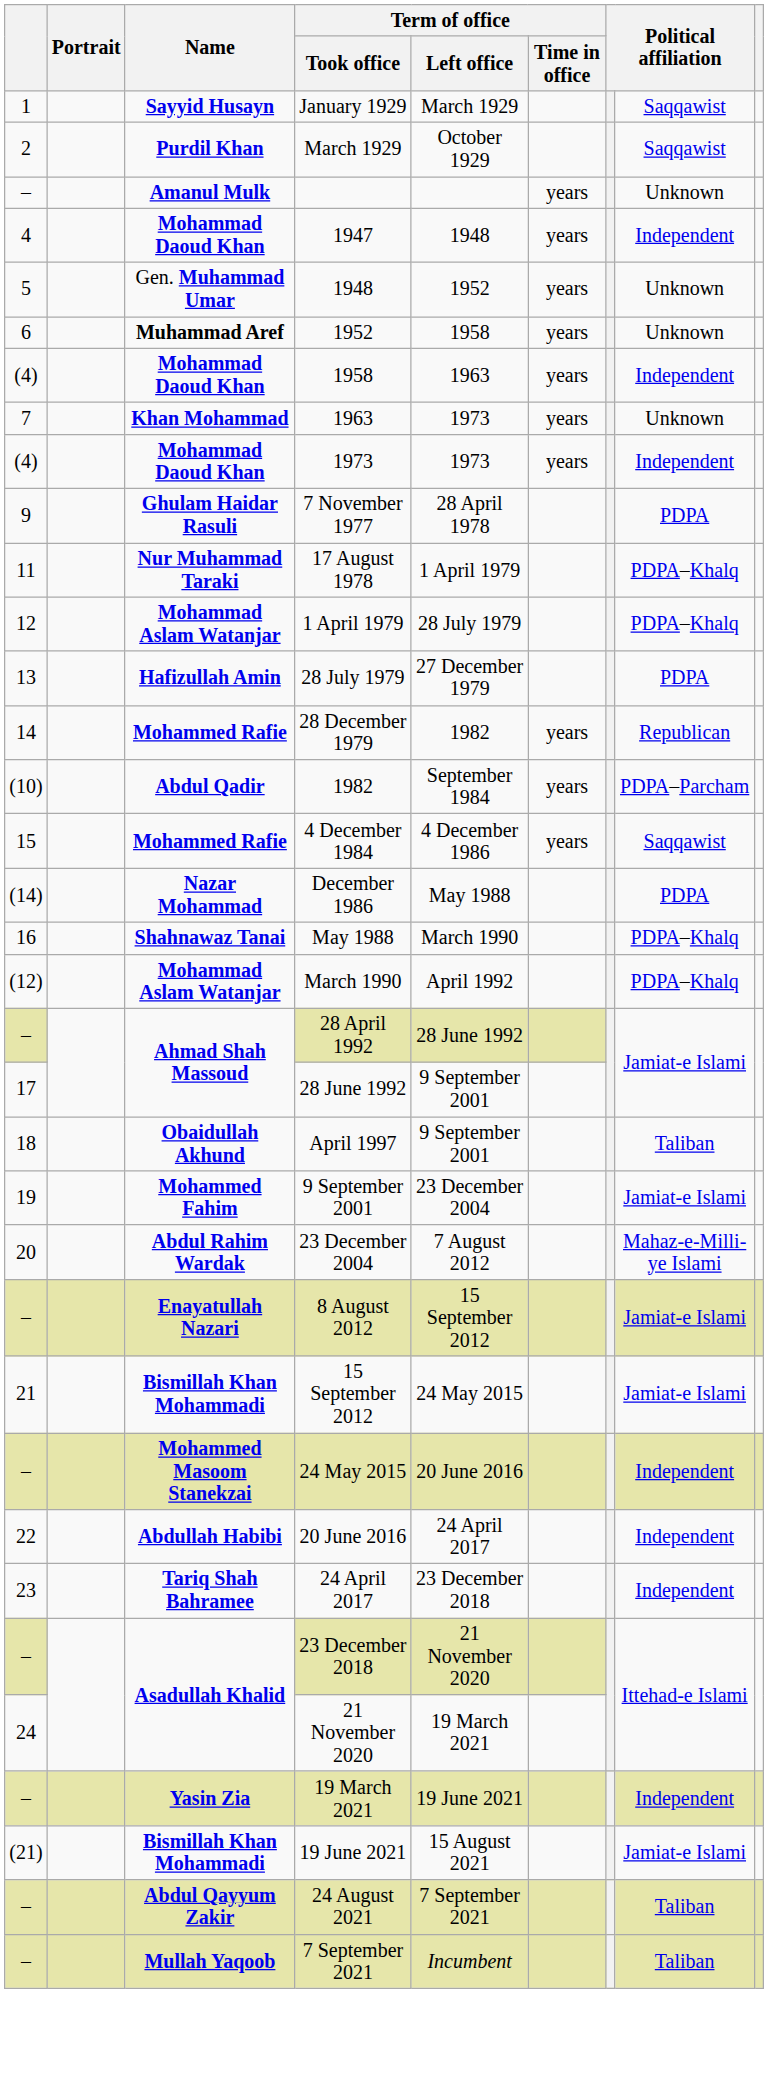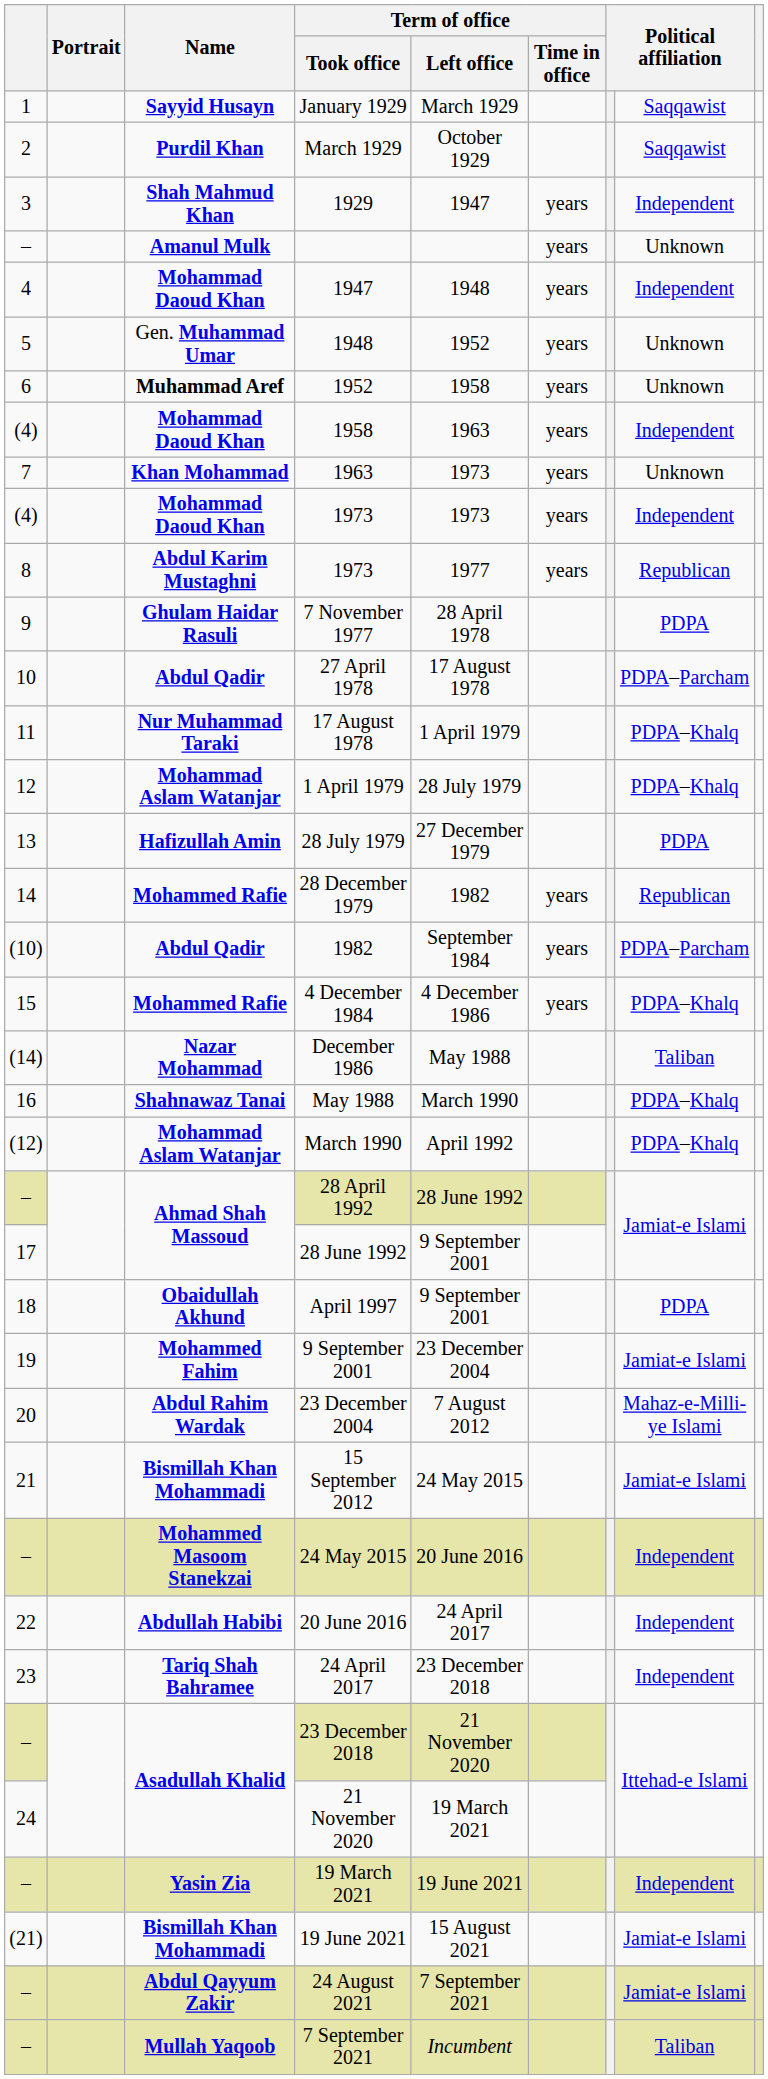+ row: 3 | Shah Mahmud Khan | 1929 | 1947 | years | Independent
+ row: 8 | Abdul Karim Mustaghni | 1973 | 1977 | years | Republican
+ row: 10 | Abdul Qadir | 27 April 1978 | 17 August 1978 | PDPA–Parcham
4 December 1984 | column 8: Saqqawist -> PDPA–Khalq
December 1986 | column 8: PDPA -> Taliban
April 1997 | column 8: Taliban -> PDPA
- row: – | Enayatullah Nazari | 8 August 2012 | 15 September 2012 | Jamiat-e Islami
24 August 2021 | column 8: Taliban -> Jamiat-e Islami
